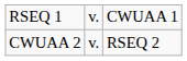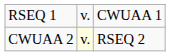CWUAA 2 | column 2: no background -> lightyellow background
